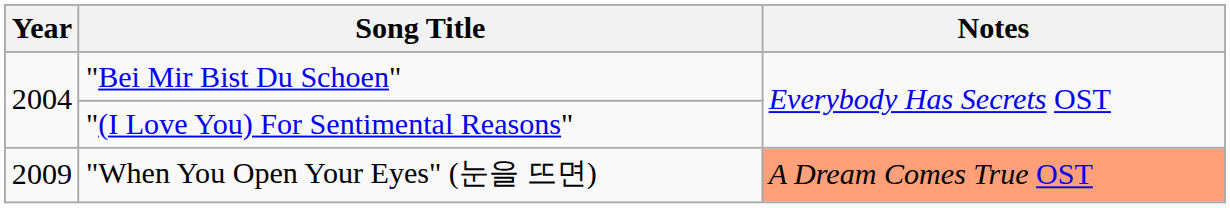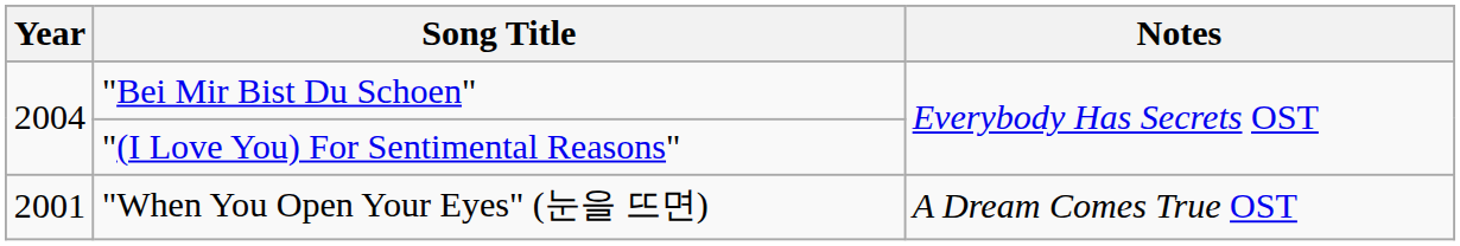"When You Open Your Eyes" (눈을 뜨면) | Year: 2009 -> 2001
"When You Open Your Eyes" (눈을 뜨면) | Notes: lightsalmon background -> no background
